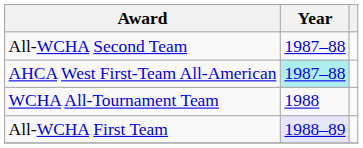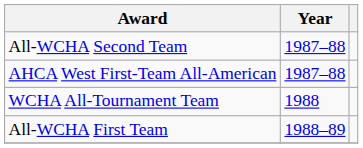row 3 | Year: paleturquoise background -> no background
row 5 | Year: lavender background -> no background
